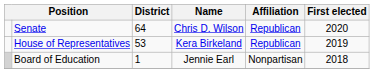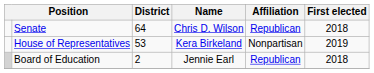Senate | First elected: 2020 -> 2018
House of Representatives | Affiliation: Republican -> Nonpartisan
Board of Education | District: 1 -> 2
Board of Education | Affiliation: Nonpartisan -> Republican
